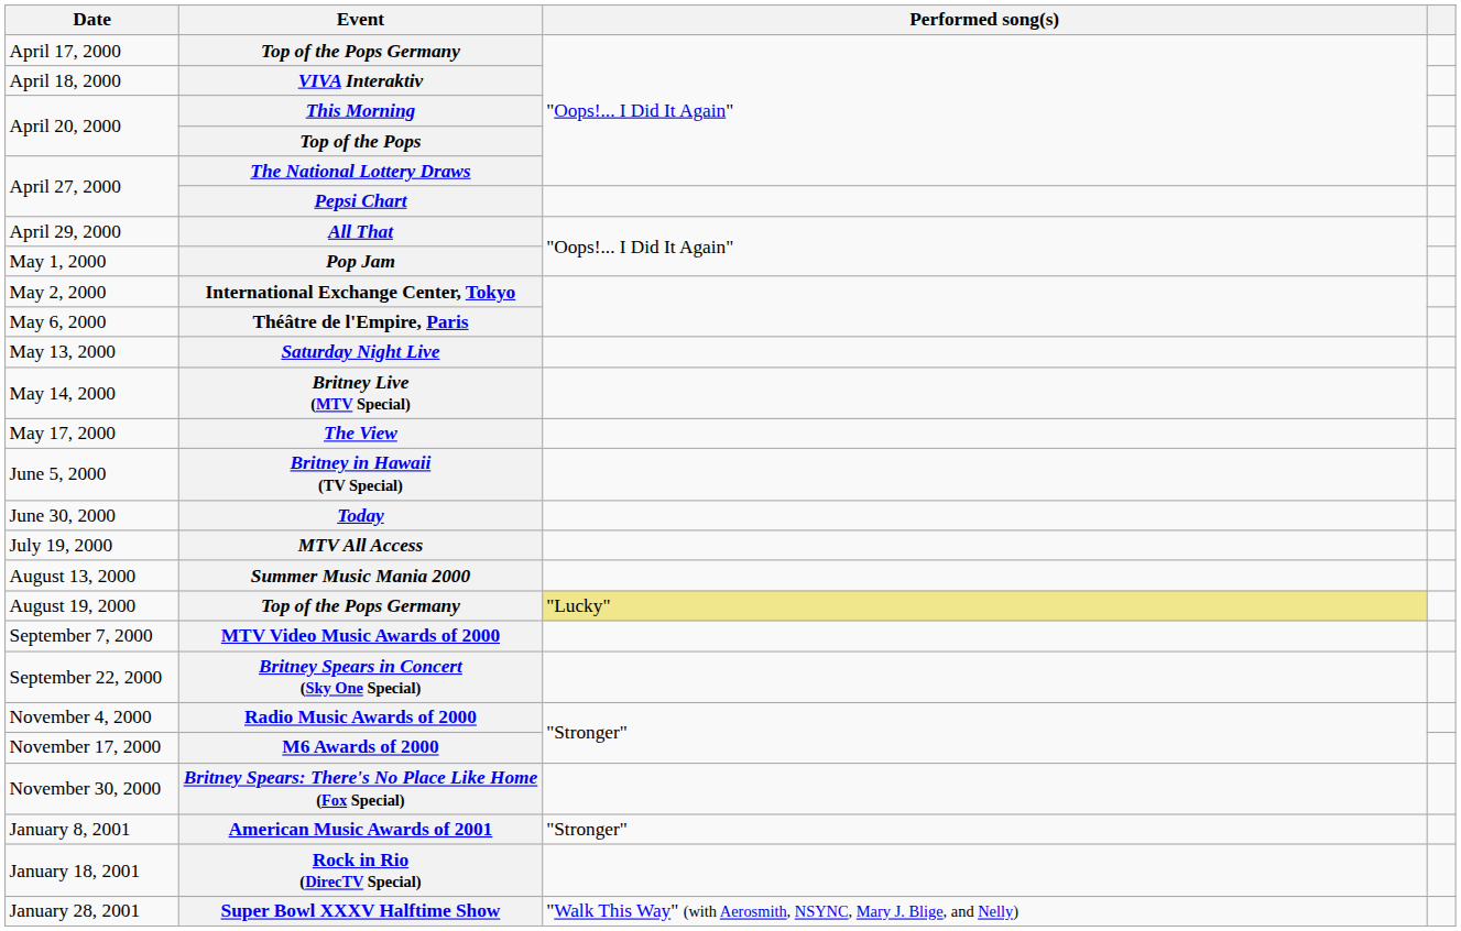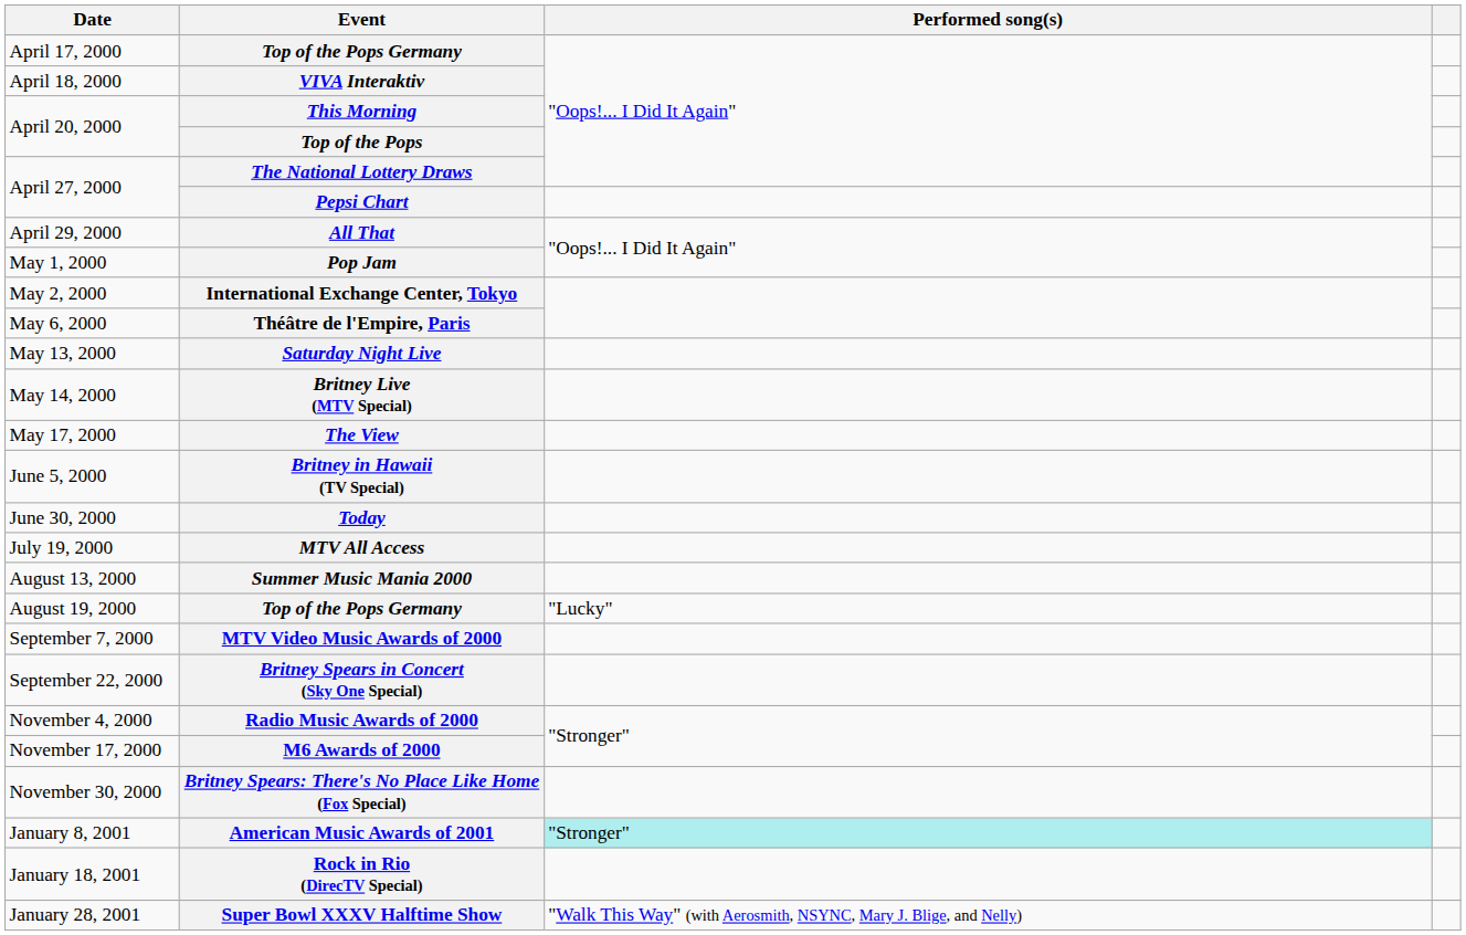August 19, 2000 / Top of the Pops Germany | Performed song(s): khaki background -> no background
American Music Awards of 2001 | Performed song(s): no background -> paleturquoise background
